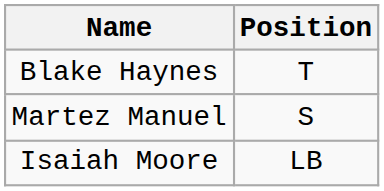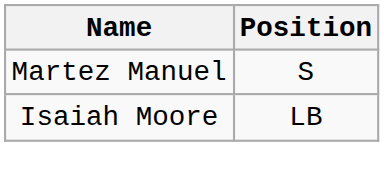- row: Blake Haynes | T
